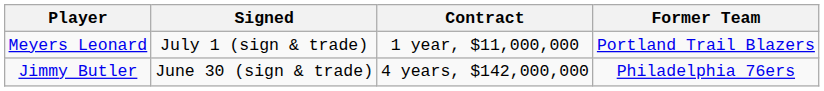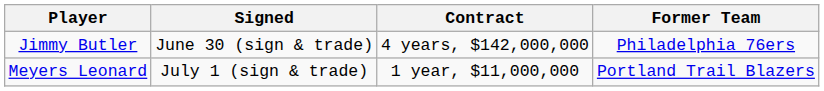rows swapped: Jimmy Butler <-> Meyers Leonard
